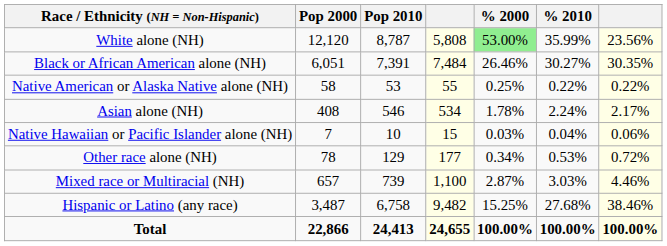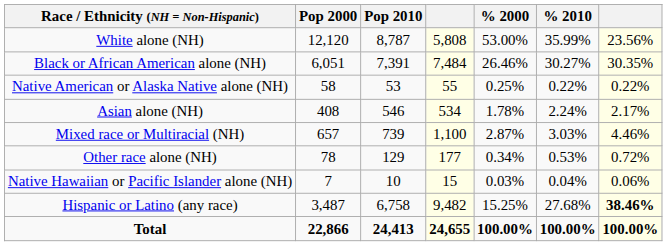White alone (NH) | % 2000: lightgreen background -> no background
rows swapped: Native Hawaiian or Pacific Islander alone (NH) <-> Mixed race or Multiracial (NH)
Hispanic or Latino (any race) | column 7: normal -> bold
